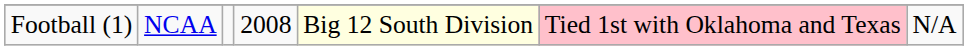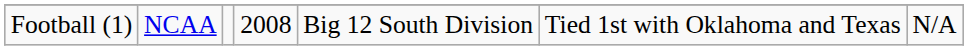2008 | column 5: lightyellow background -> no background
2008 | column 6: pink background -> no background
